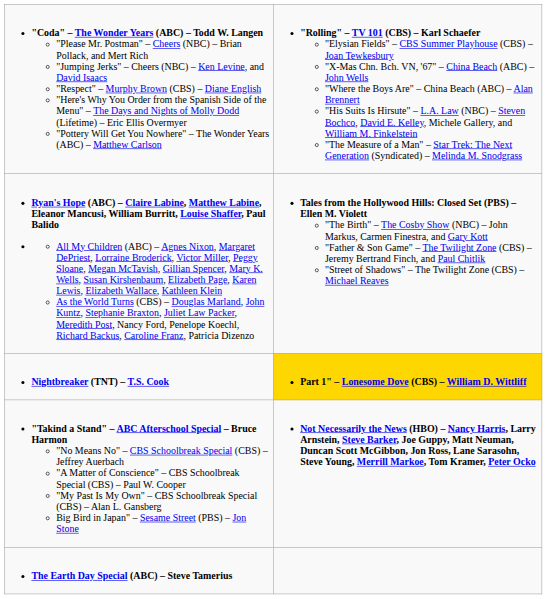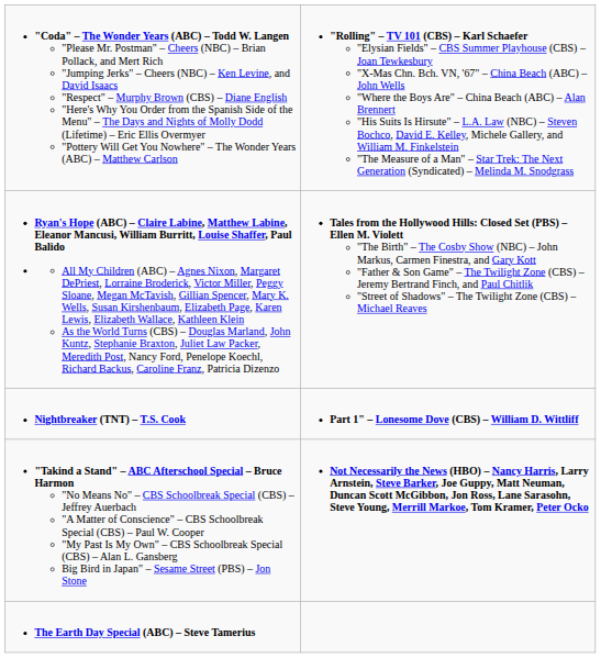Nightbreaker (TNT) – T.S. Cook | column 2: gold background -> no background
